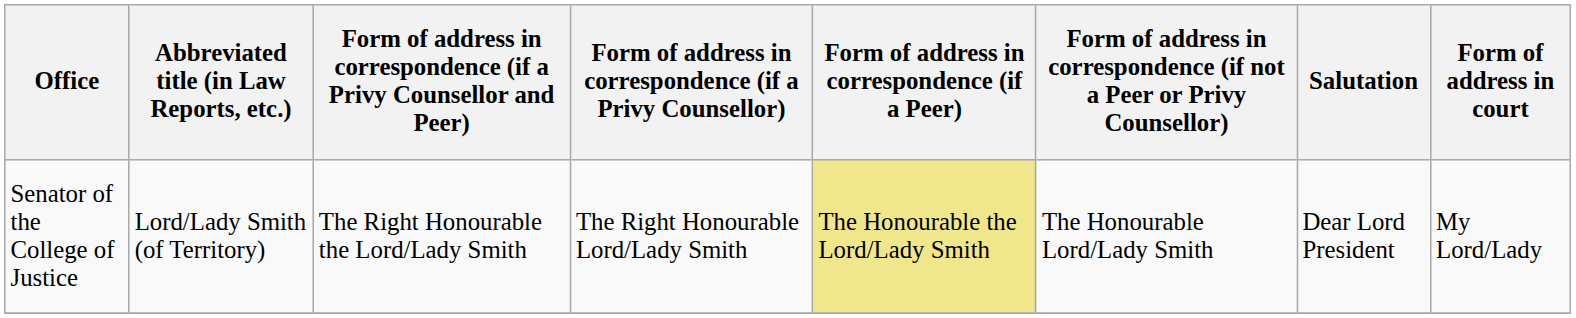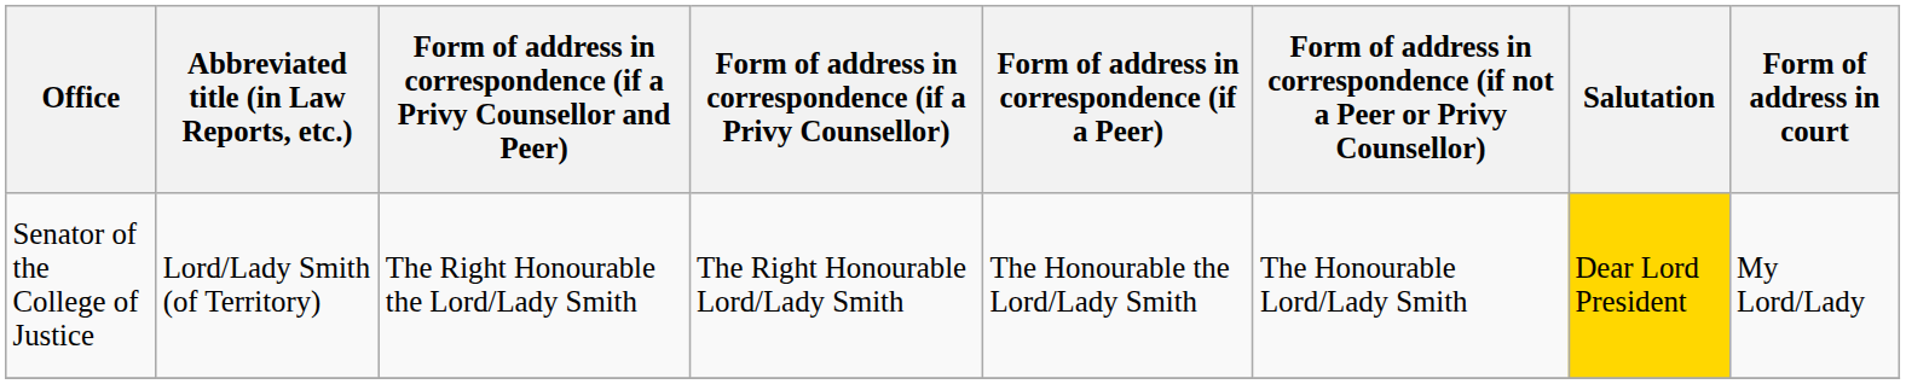Senator of the College of Justice | Form of address in correspondence (if a Peer): khaki background -> no background
Senator of the College of Justice | Salutation: no background -> gold background
